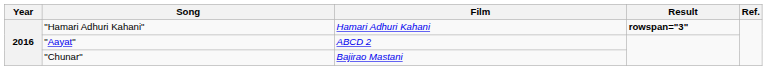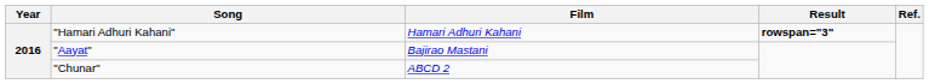"Aayat" | Film: ABCD 2 -> Bajirao Mastani
"Chunar" | Film: Bajirao Mastani -> ABCD 2
